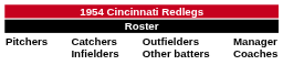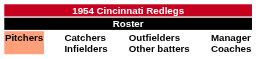Pitchers | column 1: no background -> lightsalmon background
